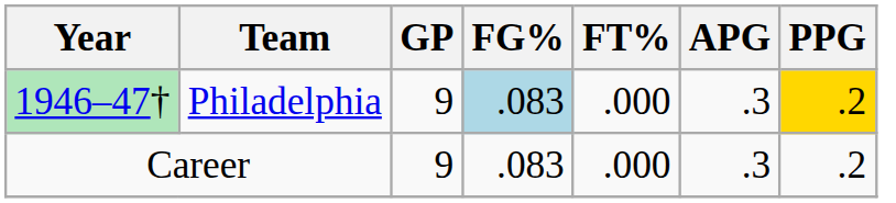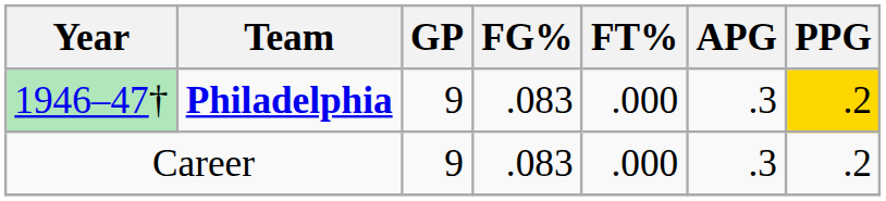1946–47† | Team: normal -> bold
1946–47† | FG%: lightblue background -> no background
